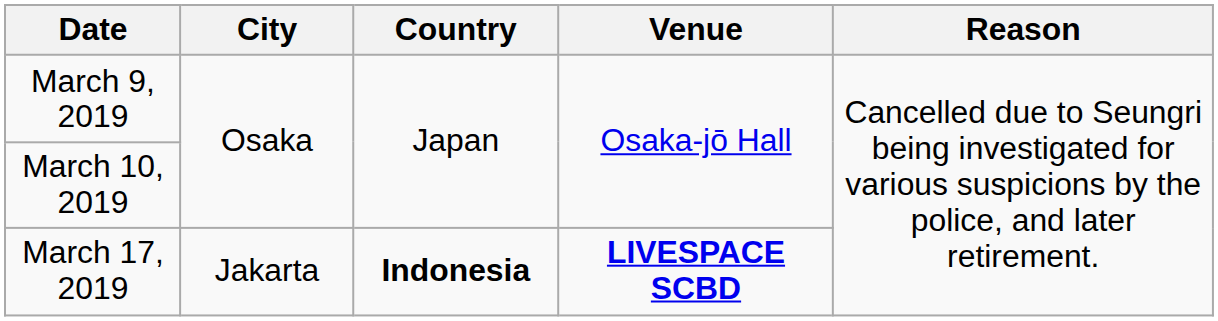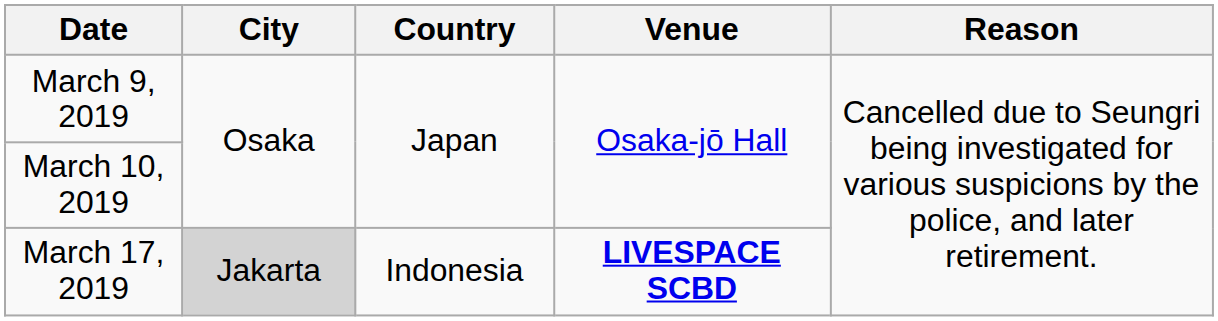March 17, 2019 | City: no background -> lightgrey background
March 17, 2019 | Country: bold -> normal
